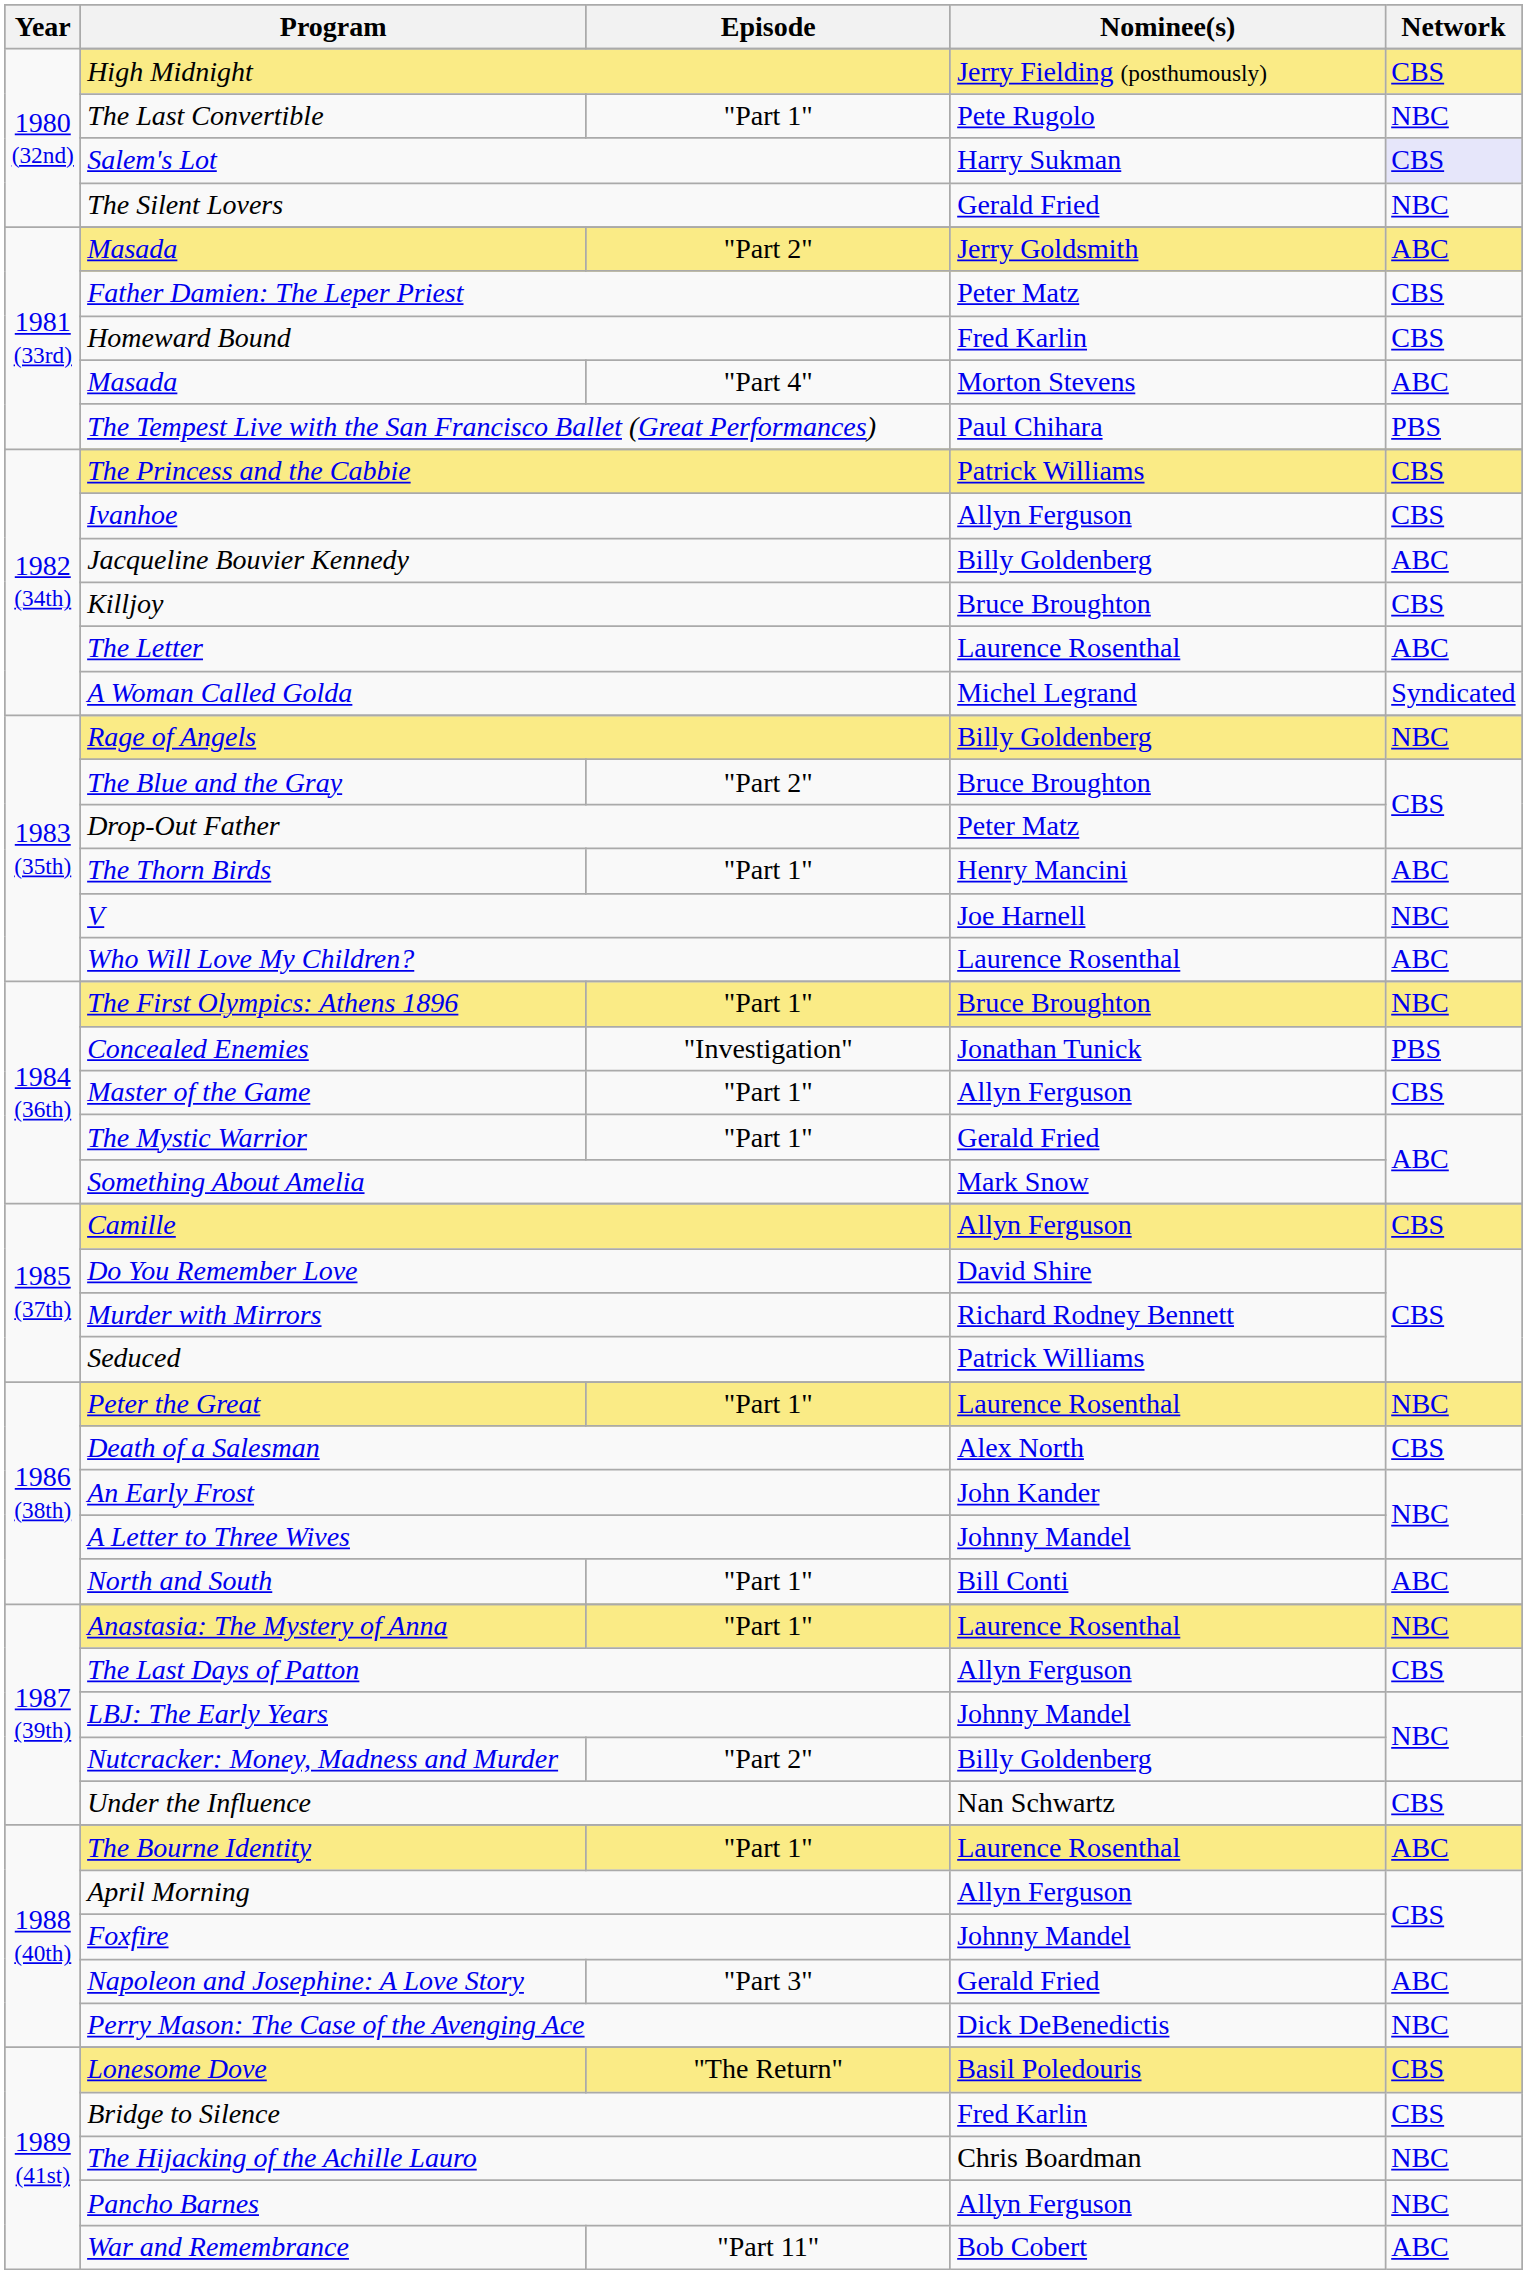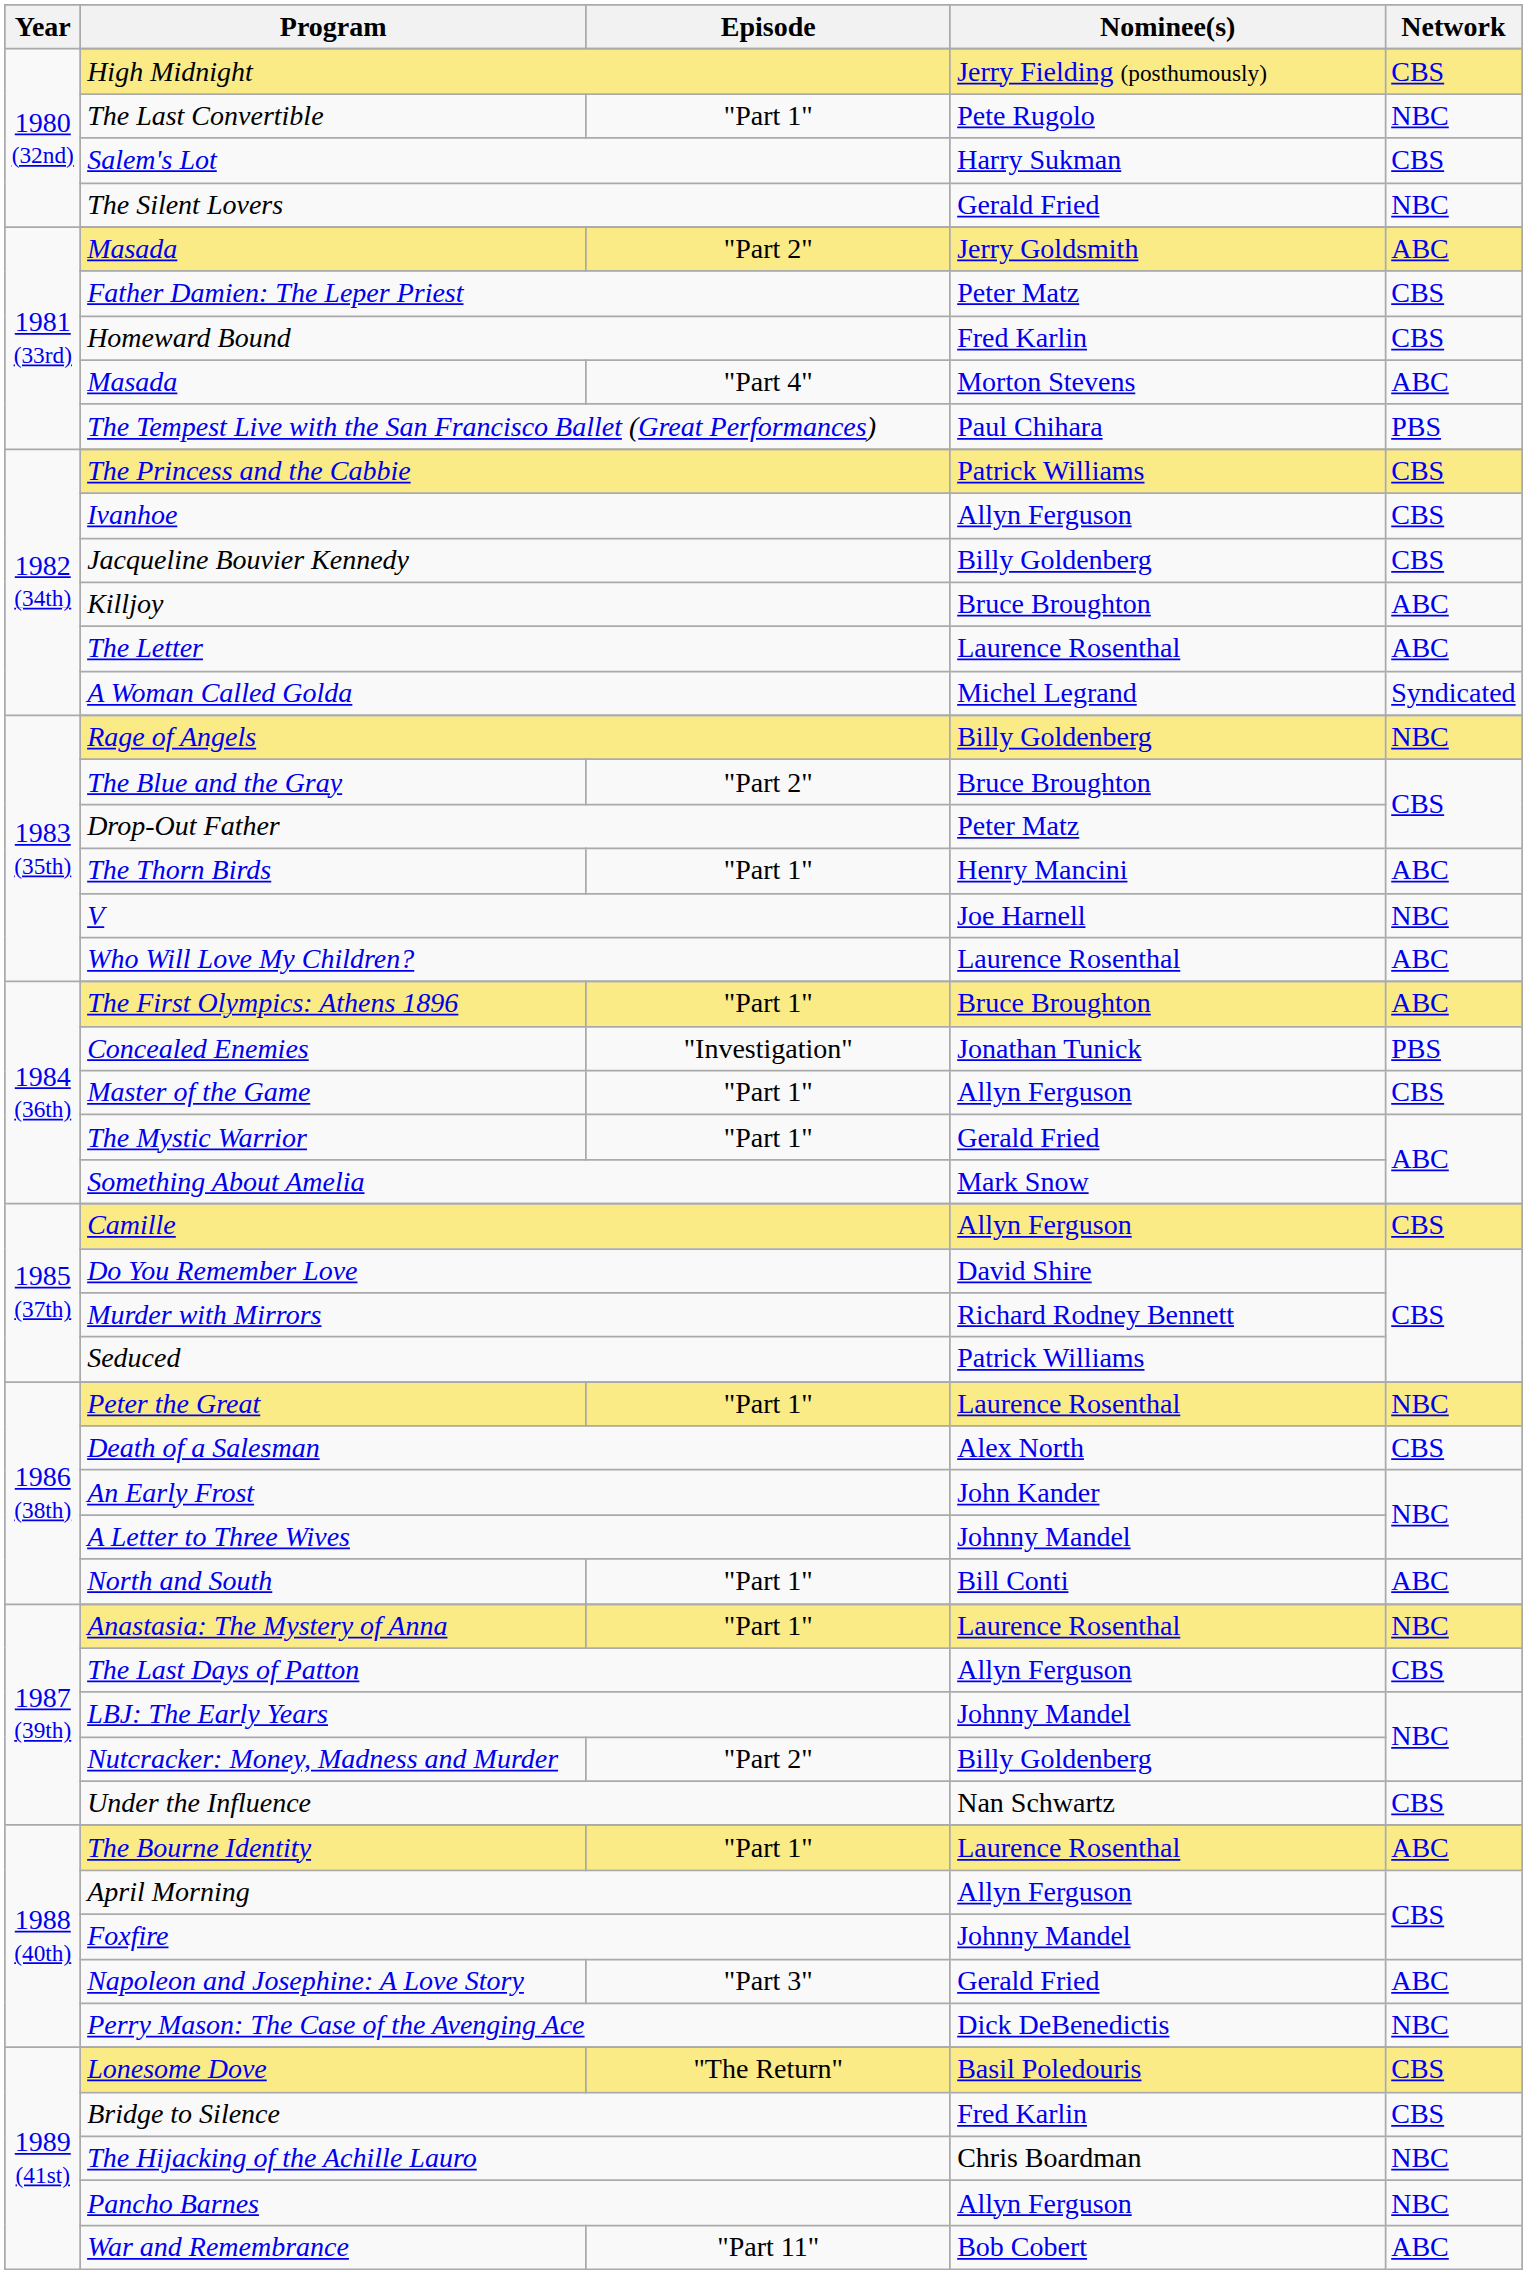Salem's Lot | Network: lavender background -> no background
Jacqueline Bouvier Kennedy | Network: ABC -> CBS
Killjoy | Network: CBS -> ABC
The First Olympics: Athens 1896 | Network: NBC -> ABC
